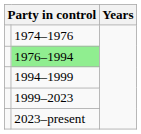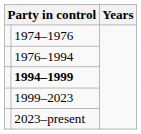1976–1994 | column 2: lightgreen background -> no background
1994–1999 | column 2: normal -> bold
